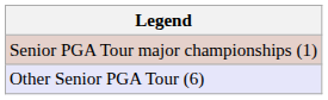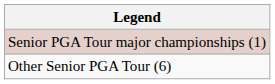row 3 | column 1: lavender background -> no background
